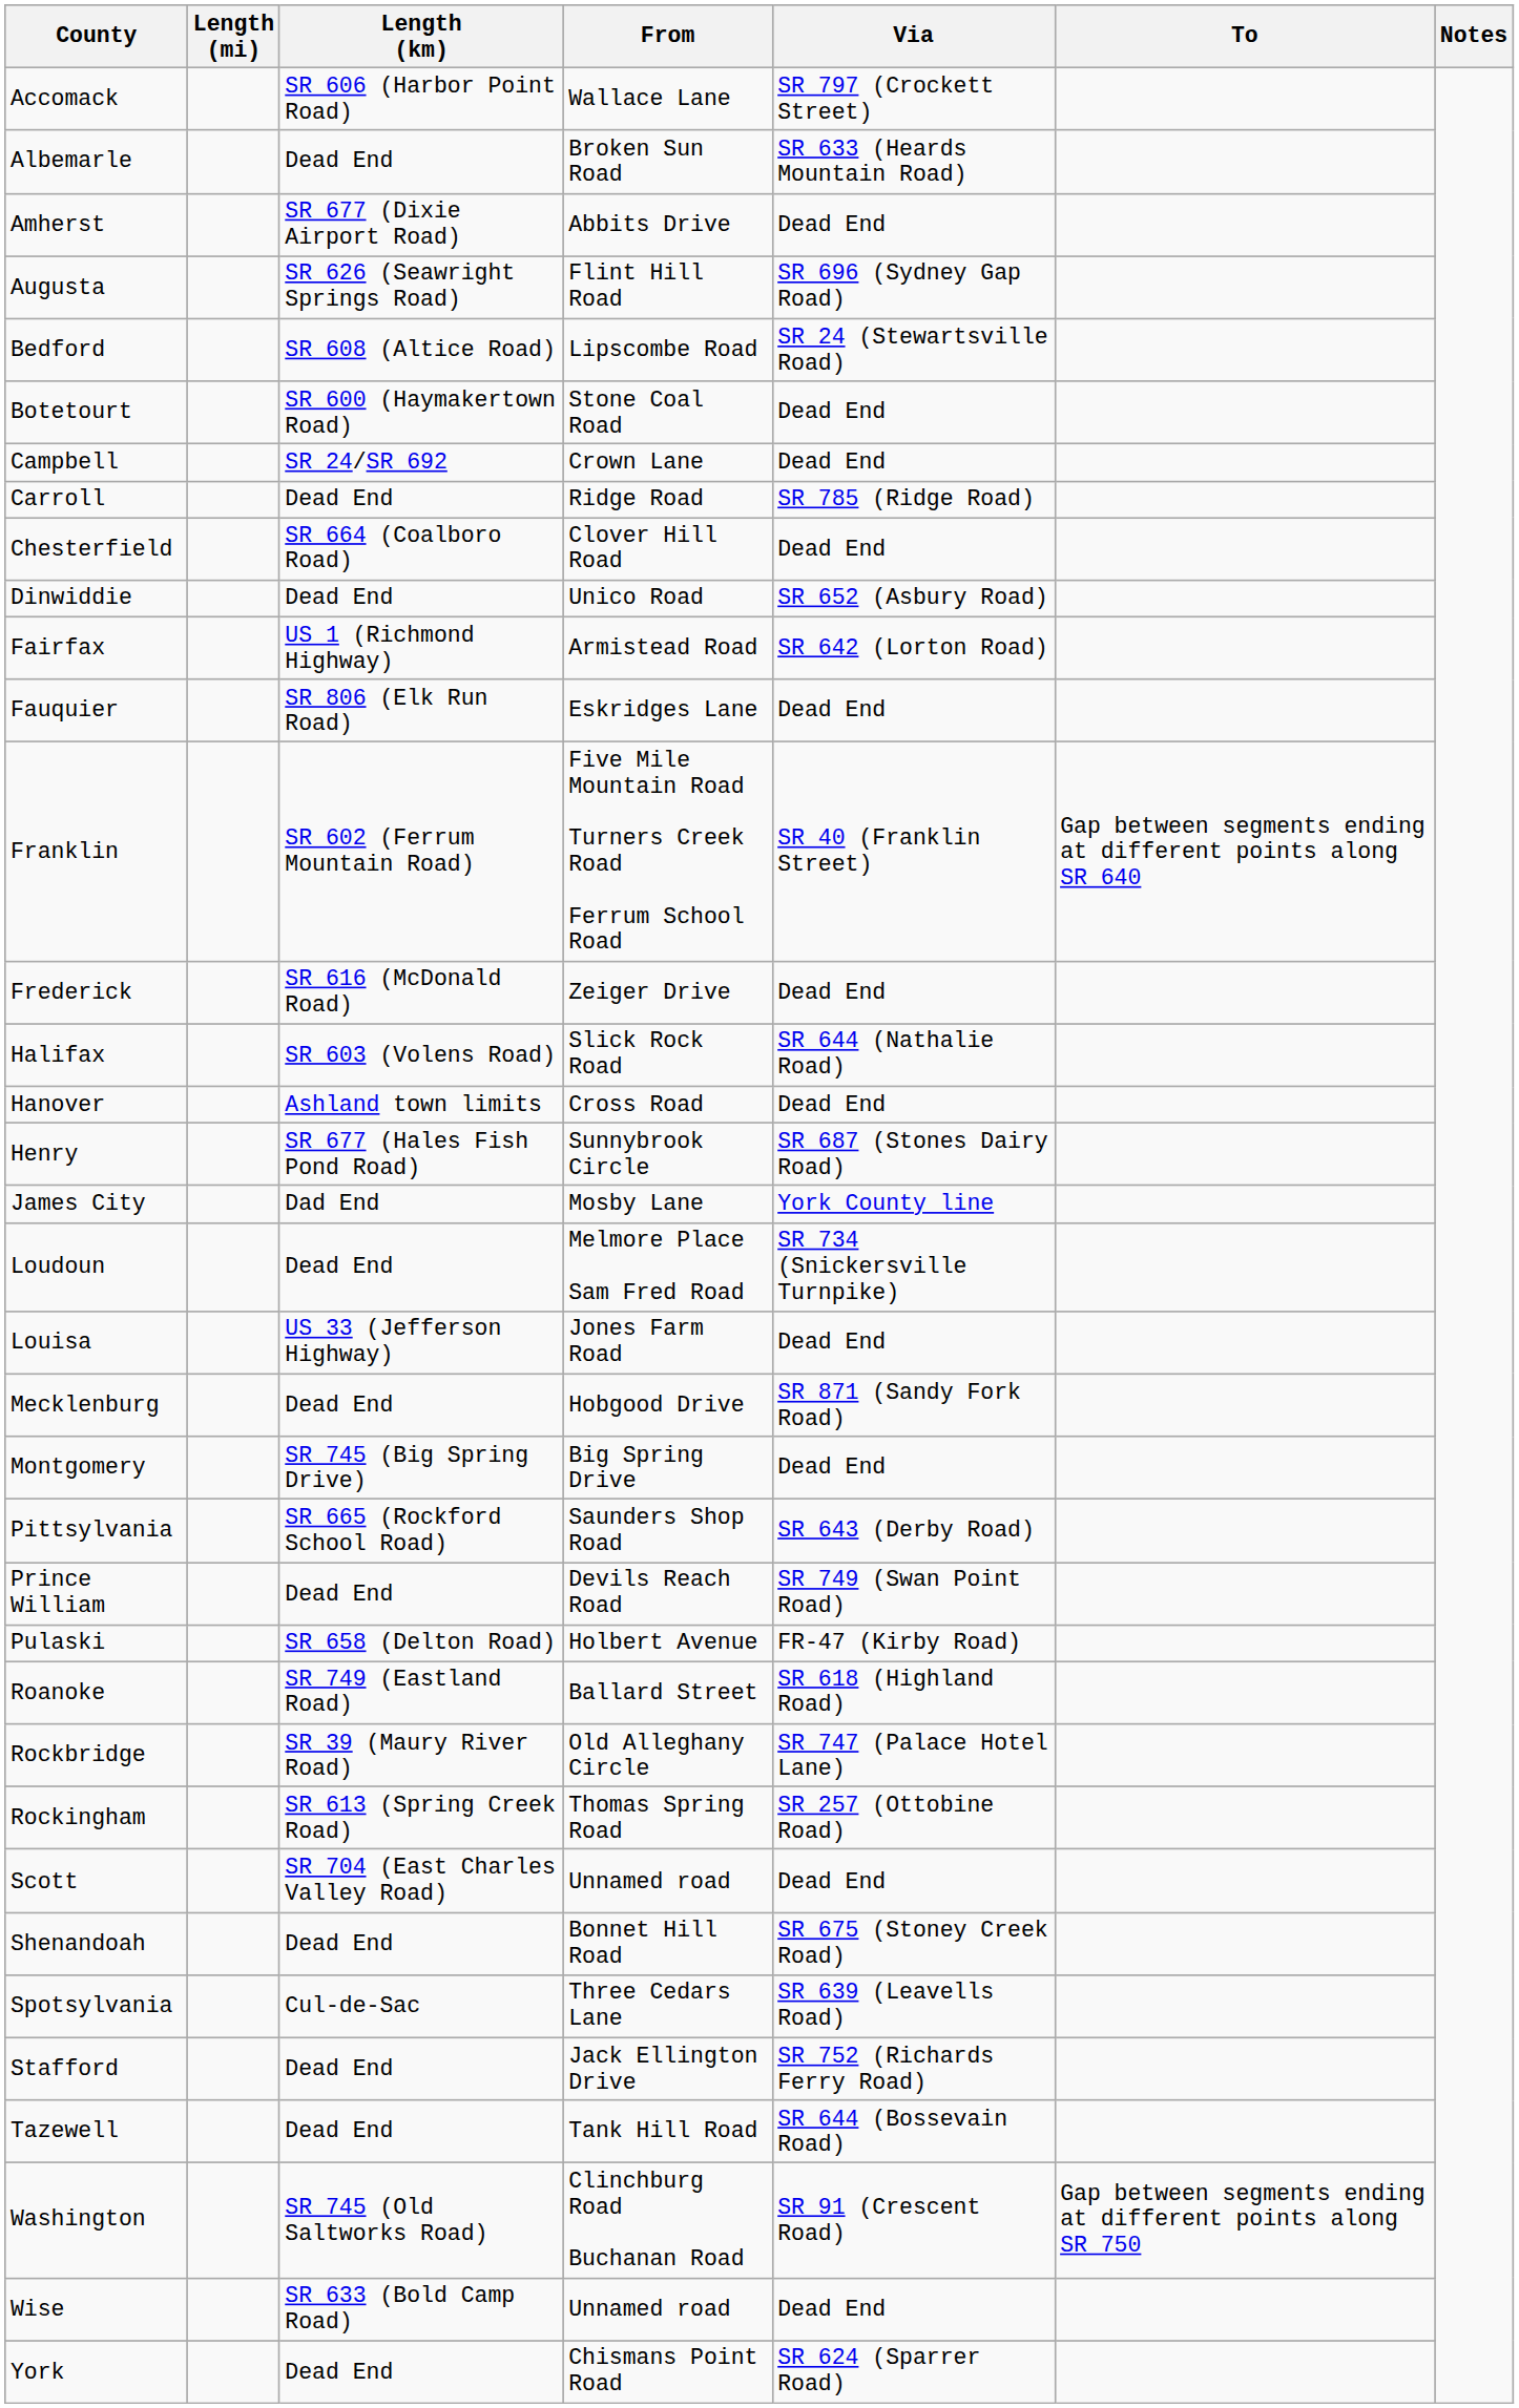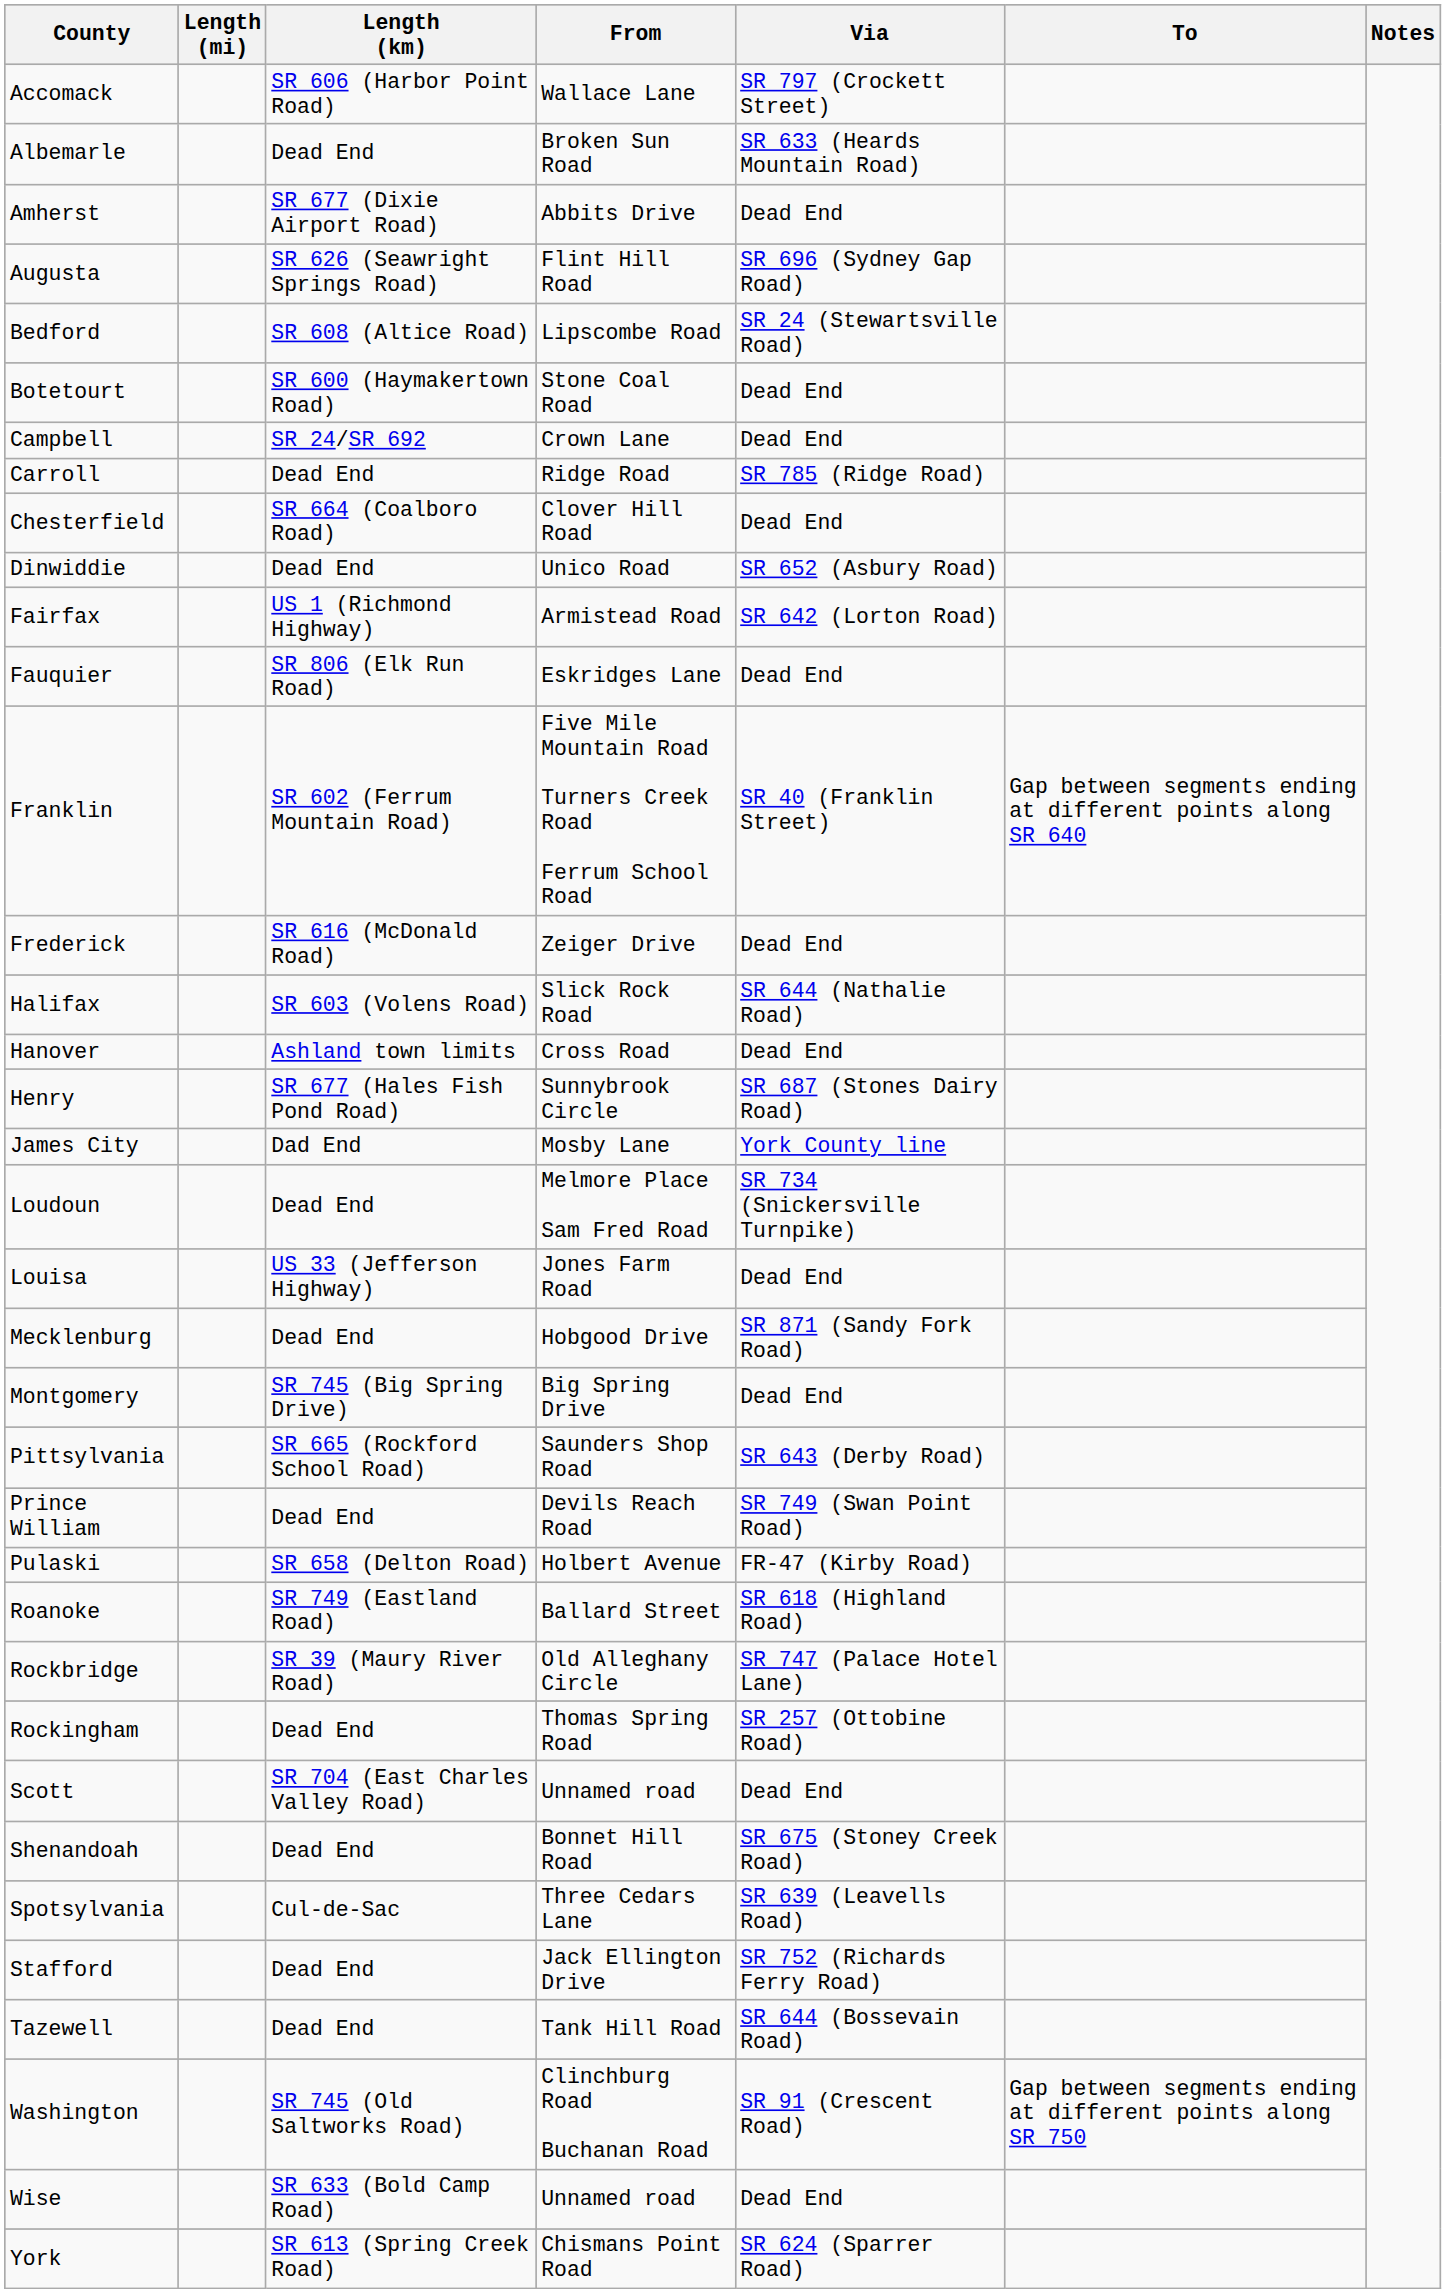Rockingham | Length (km): SR 613 (Spring Creek Road) -> Dead End
York | Length (km): Dead End -> SR 613 (Spring Creek Road)
